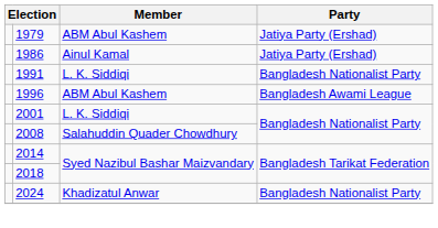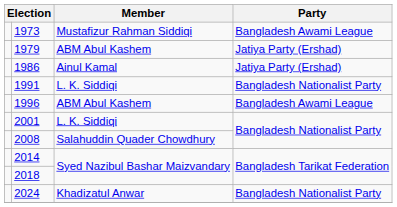+ row: 1973 | Mustafizur Rahman Siddiqi | Bangladesh Awami League
